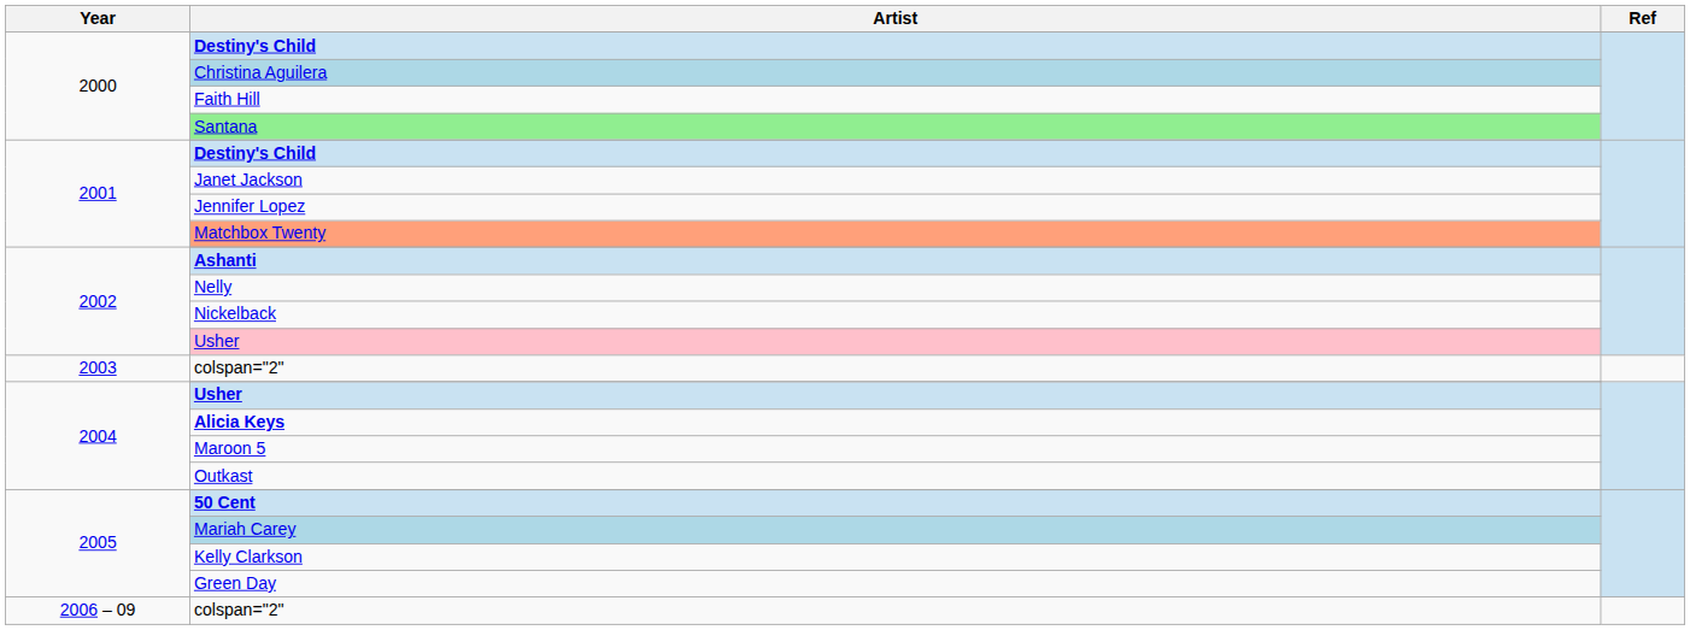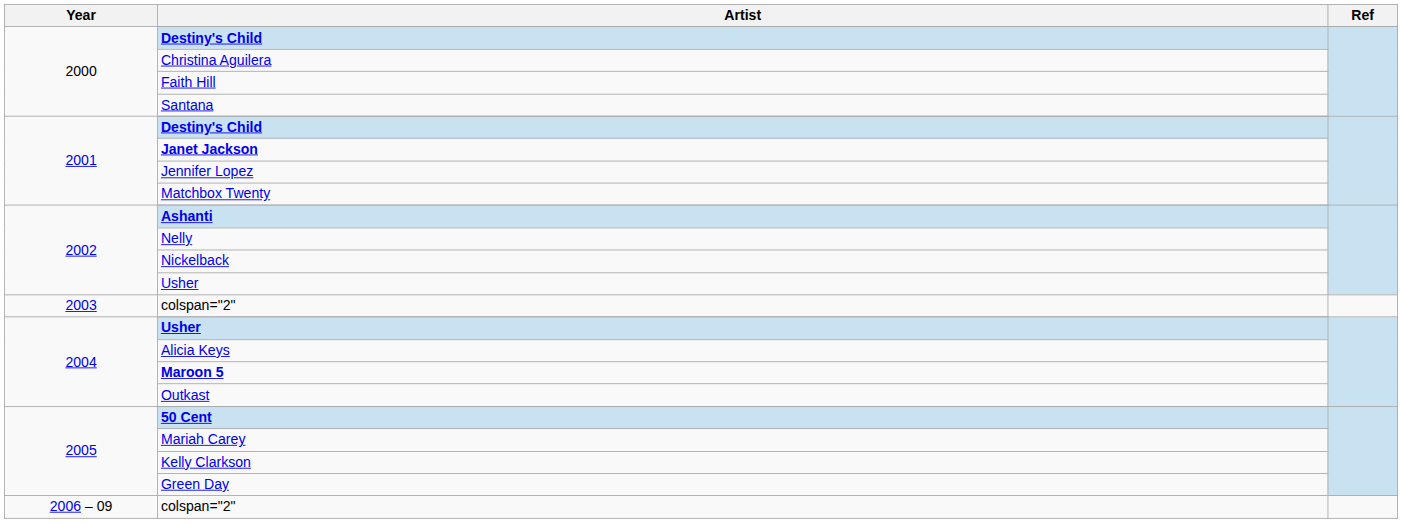Christina Aguilera | Artist: lightblue background -> no background
Santana | Artist: lightgreen background -> no background
Janet Jackson | Artist: normal -> bold
Matchbox Twenty | Artist: lightsalmon background -> no background
2002 / Usher | Artist: pink background -> no background
Alicia Keys | Artist: bold -> normal
Maroon 5 | Artist: normal -> bold
Mariah Carey | Artist: lightblue background -> no background
